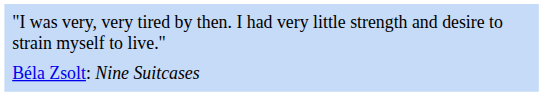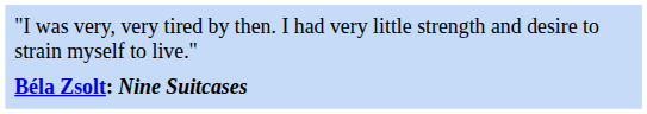row 2 | column 1: normal -> bold
